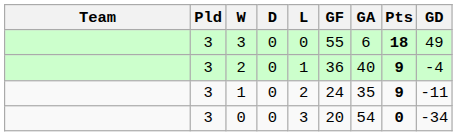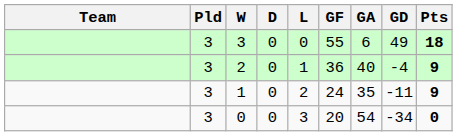columns swapped: GD <-> Pts
